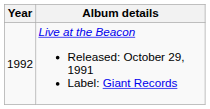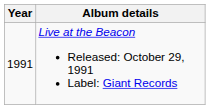row 2 | Year: 1992 -> 1991
